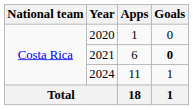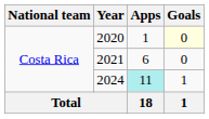2020 | Goals: no background -> lightyellow background
2021 | Goals: bold -> normal
2024 | Apps: no background -> paleturquoise background
